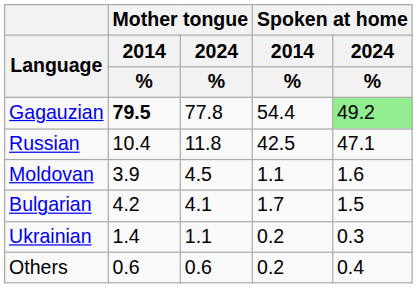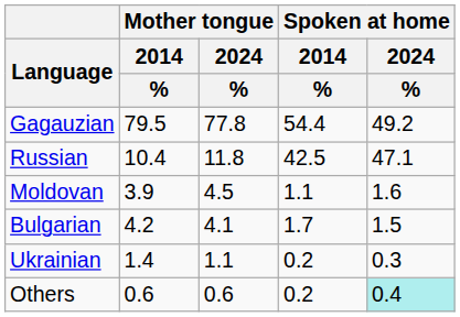Gagauzian | Mother tongue / 2014 / %: bold -> normal
Gagauzian | Spoken at home / 2024 / %: lightgreen background -> no background
Others | Spoken at home / 2024 / %: no background -> paleturquoise background
